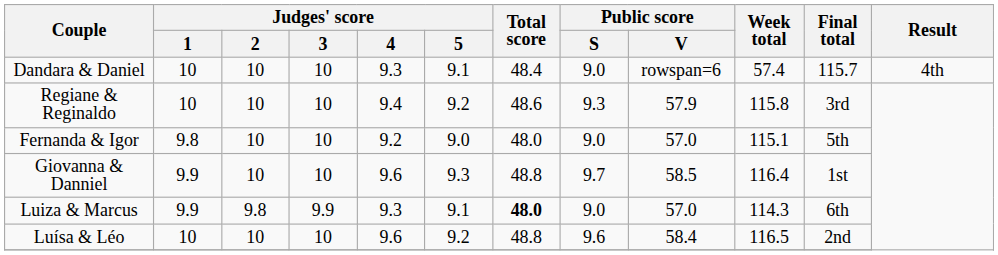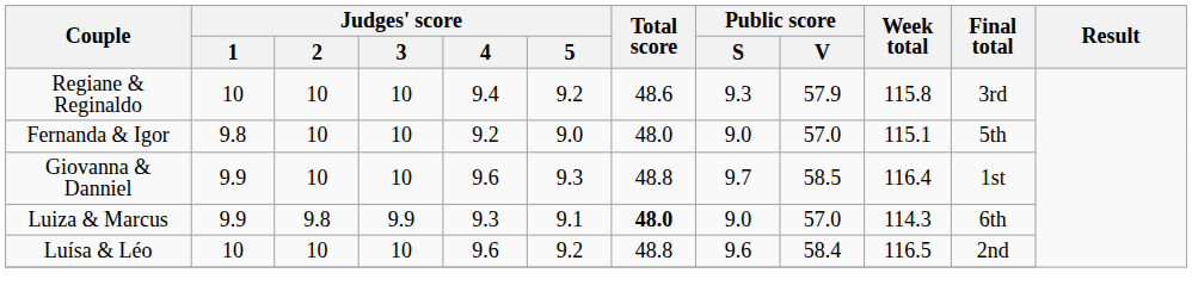- row: Dandara & Daniel | 10 | 10 | 10 | 9.3 | 9.1 | 48.4 | 9.0 | rowspan=6 | 57.4 | 115.7 | 4th
